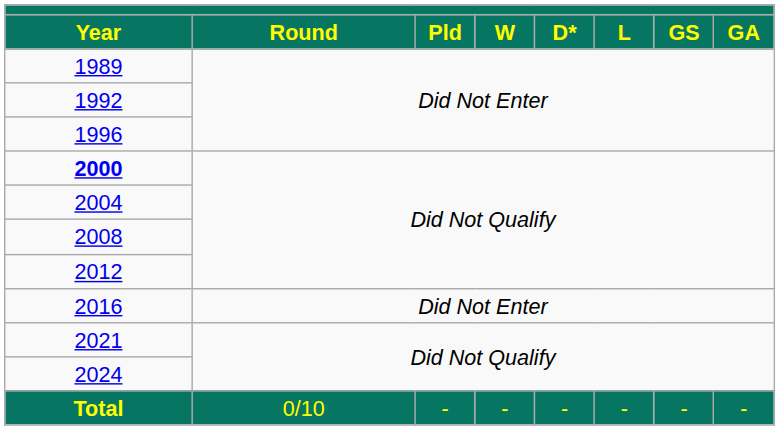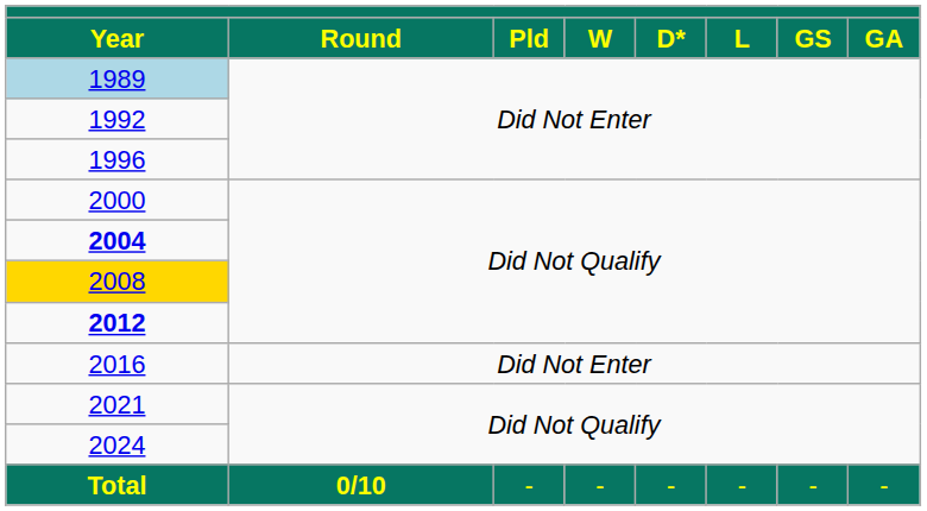1989 | Year: no background -> lightblue background
2000 | Year: bold -> normal
2004 | Year: normal -> bold
2008 | Year: no background -> gold background
2012 | Year: normal -> bold
Total | Round: normal -> bold
